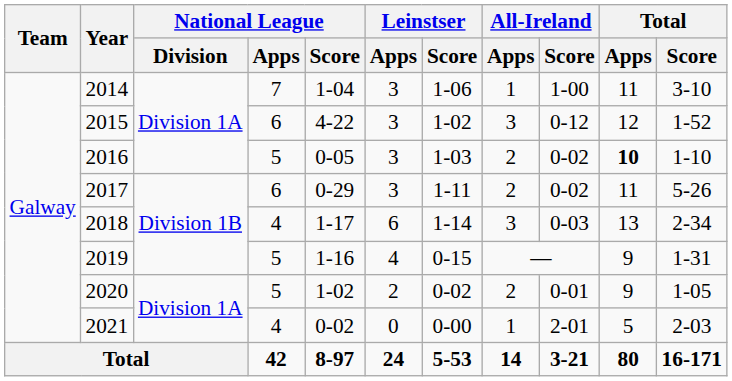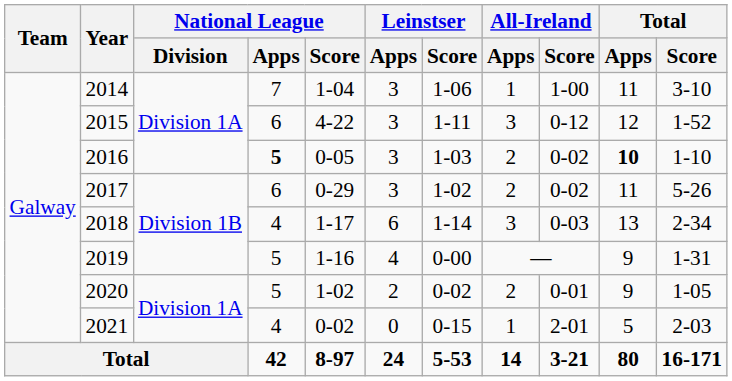2015 | Leinstser / Score: 1-02 -> 1-11
2016 | National League / Apps: normal -> bold
2017 | Leinstser / Score: 1-11 -> 1-02
2019 | Leinstser / Score: 0-15 -> 0-00
2021 | Leinstser / Score: 0-00 -> 0-15
